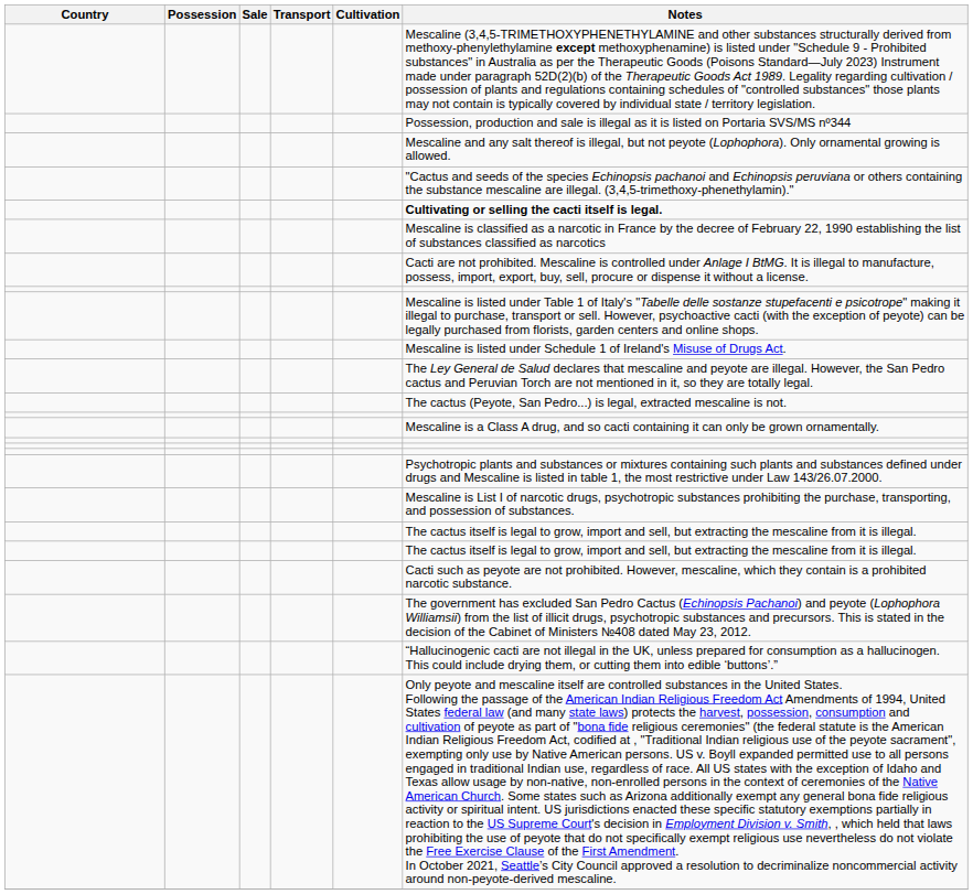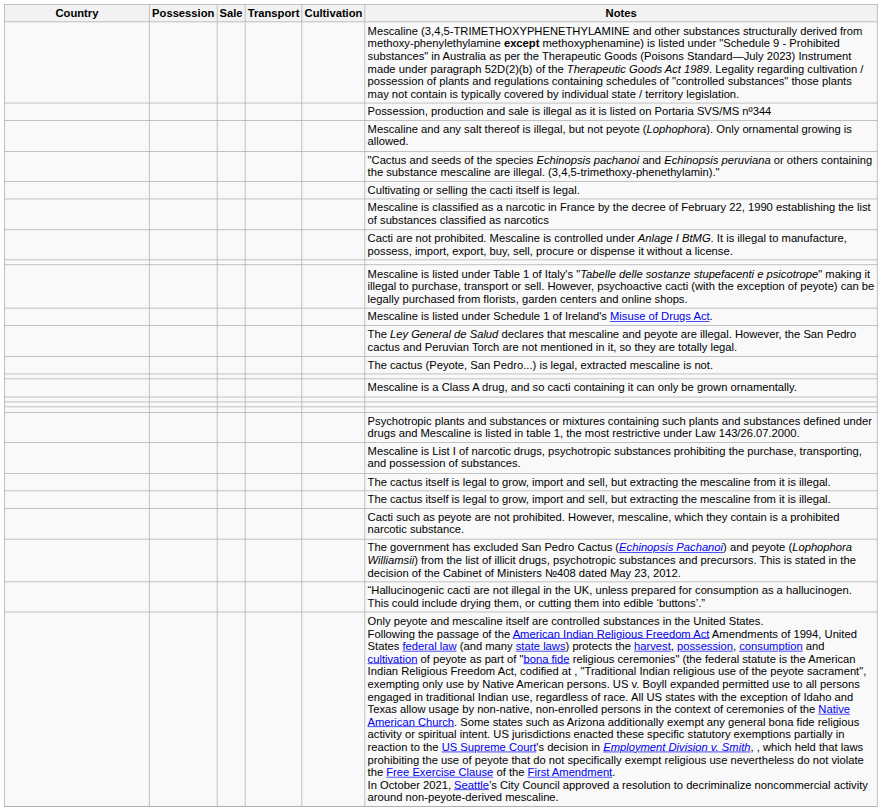row 6 | Notes: bold -> normal
